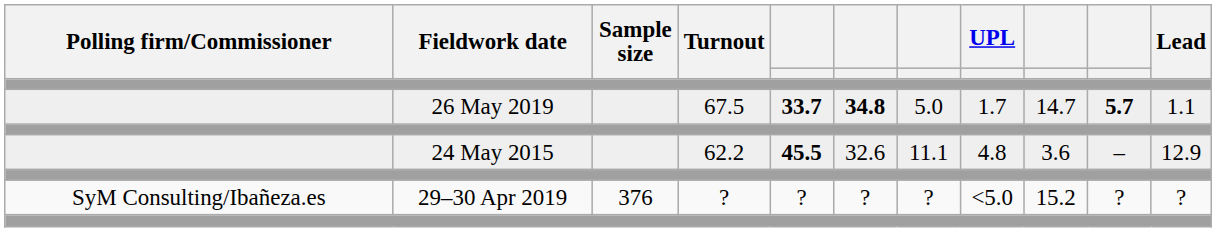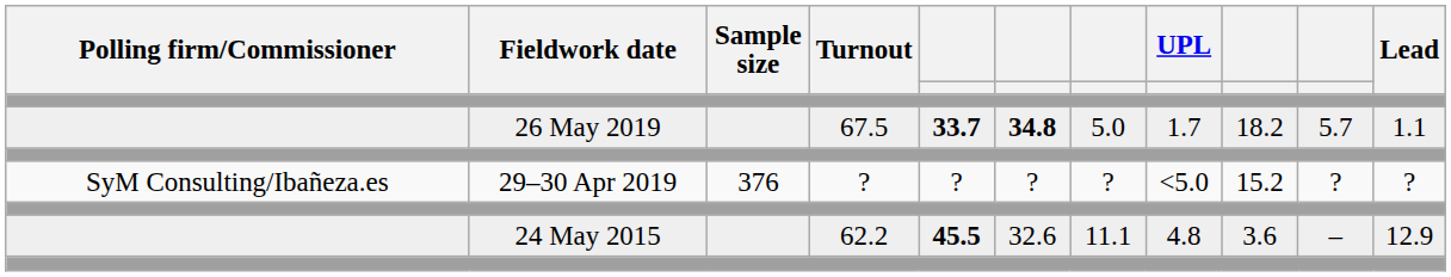26 May 2019 | column 9: 14.7 -> 18.2
26 May 2019 | column 10: bold -> normal
rows swapped: 29–30 Apr 2019 <-> 24 May 2015
